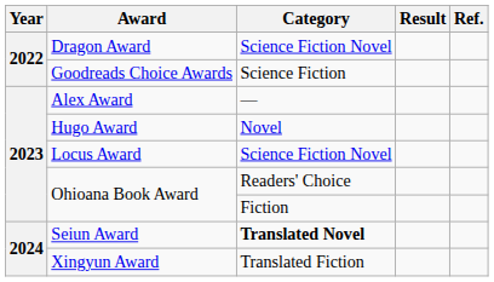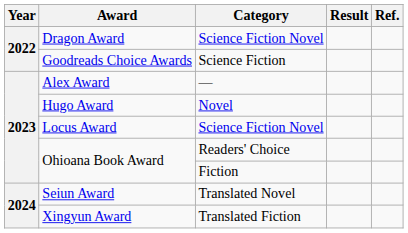Seiun Award | Category: bold -> normal
